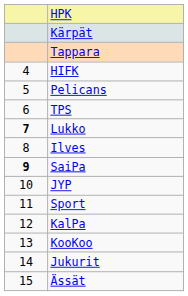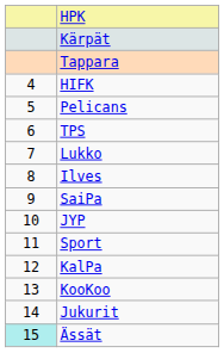Lukko | column 1: bold -> normal
SaiPa | column 1: bold -> normal
Ässät | column 1: no background -> paleturquoise background
